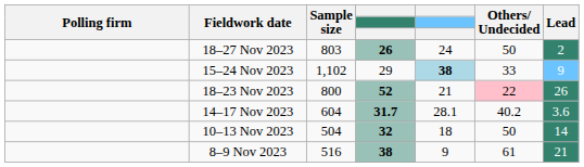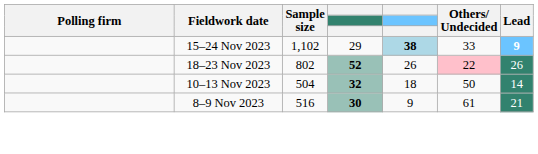- row: 18–27 Nov 2023 | 803 | 26 | 24 | 50 | 2
15–24 Nov 2023 | Lead: normal -> bold
18–23 Nov 2023 | Sample size: 800 -> 802
18–23 Nov 2023 | column 5: 21 -> 26
- row: 14–17 Nov 2023 | 604 | 31.7 | 28.1 | 40.2 | 3.6
8–9 Nov 2023 | column 4: 38 -> 30
